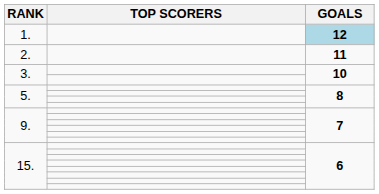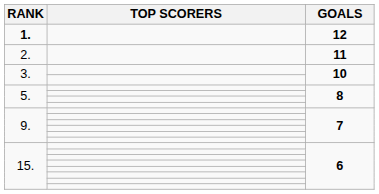1. | RANK: normal -> bold
1. | GOALS: lightblue background -> no background
